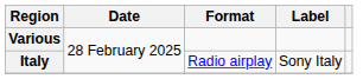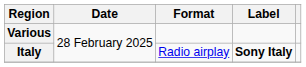Italy | Label: normal -> bold
